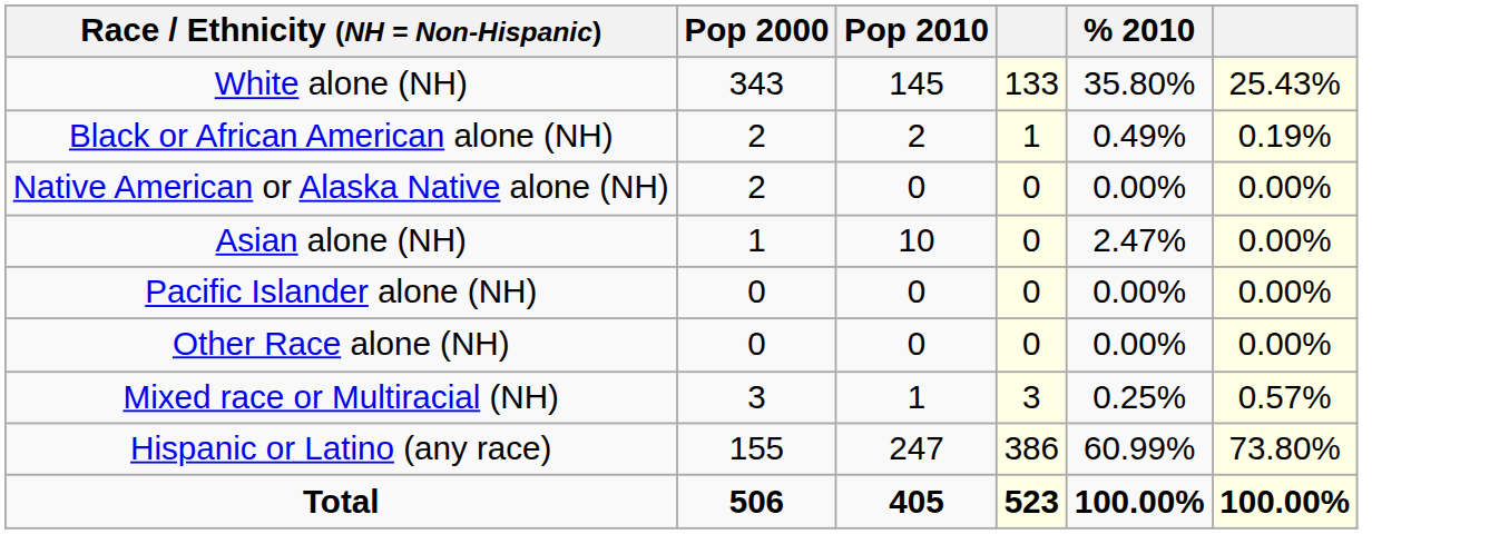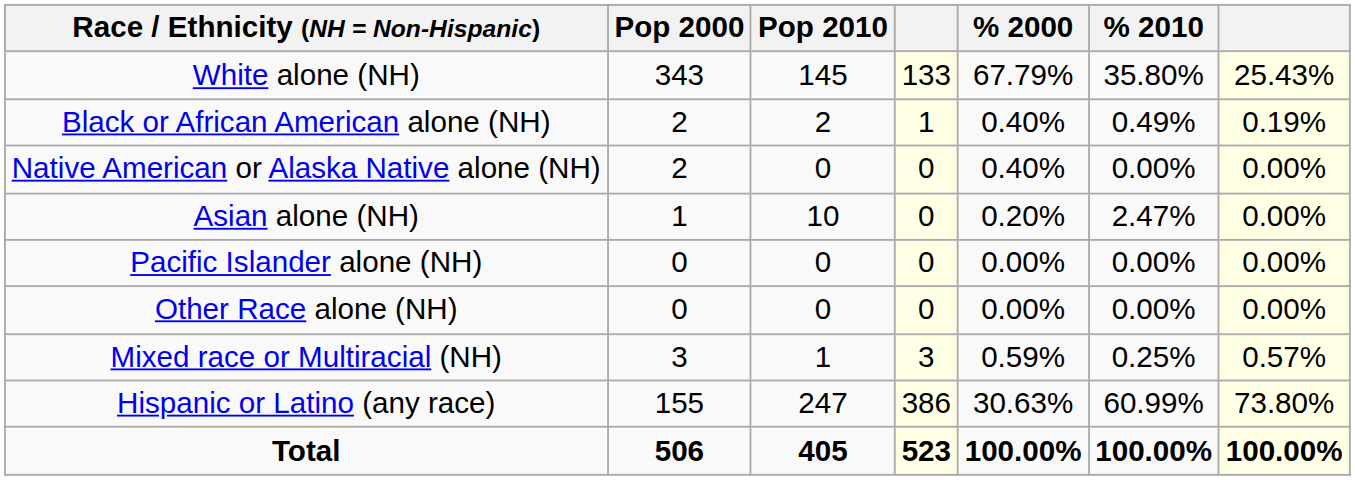+ column: % 2000 | 67.79% | 0.40% | 0.40% | 0.20% | 0.00% | 0.00% | 0.59% | 30.63% | 100.00%
